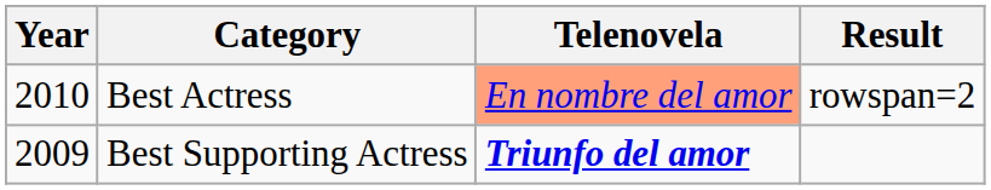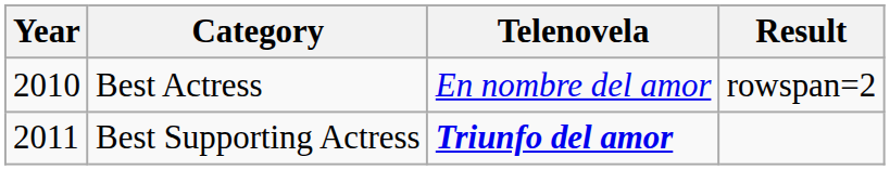Best Actress | Telenovela: lightsalmon background -> no background
Best Supporting Actress | Year: 2009 -> 2011
